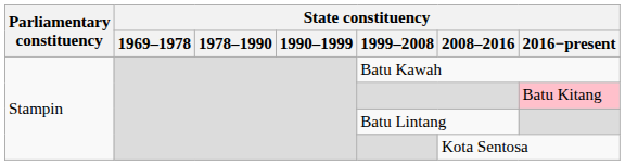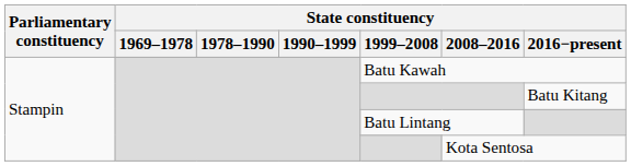row 4 | State constituency / 2016−present: pink background -> no background
